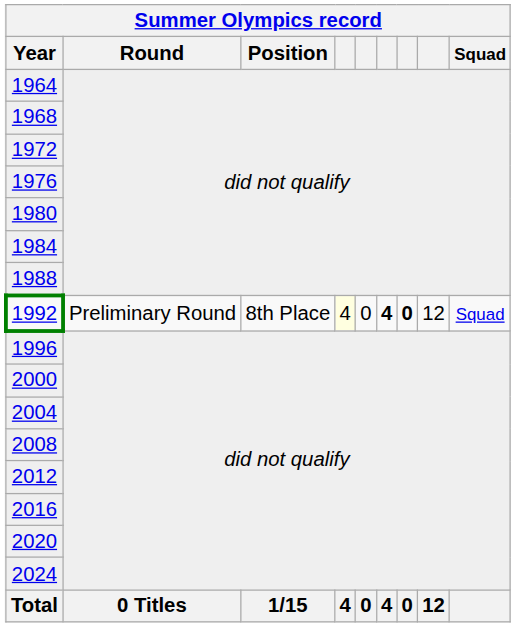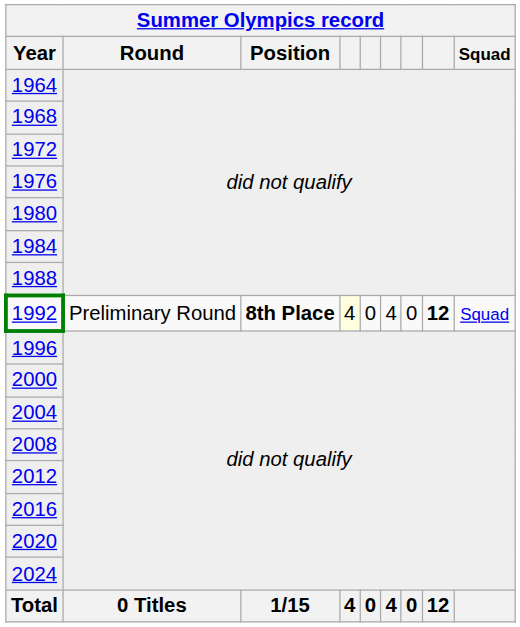1992 | Summer Olympics record / Position: normal -> bold
1992 | column 6: bold -> normal
1992 | column 7: bold -> normal
1992 | column 8: normal -> bold
